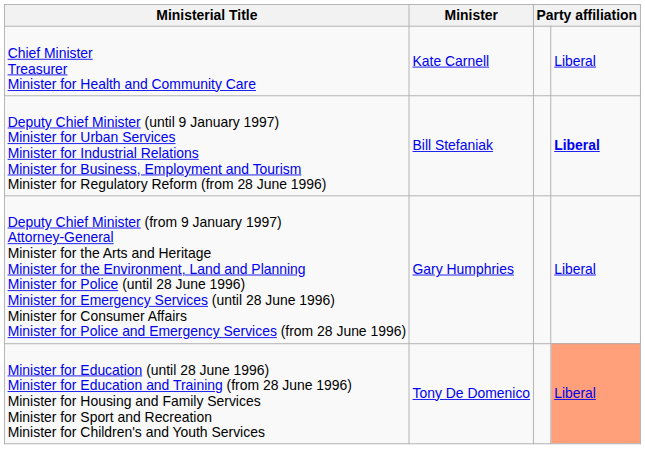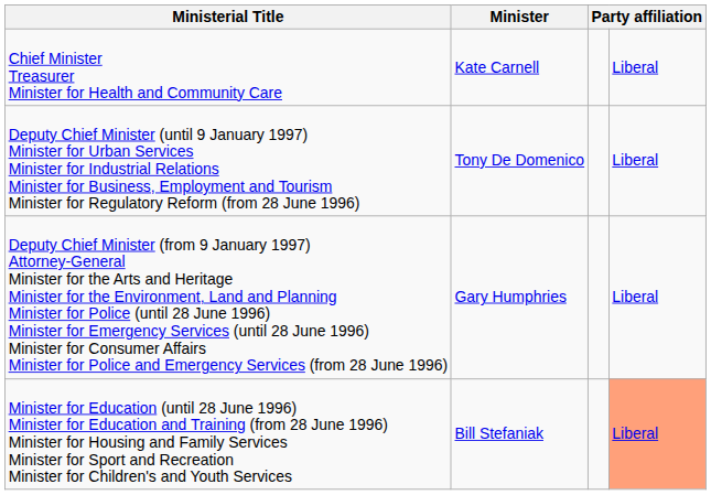row 3 | Minister: Bill Stefaniak -> Tony De Domenico
row 3 | column 4: bold -> normal
row 5 | Minister: Tony De Domenico -> Bill Stefaniak
